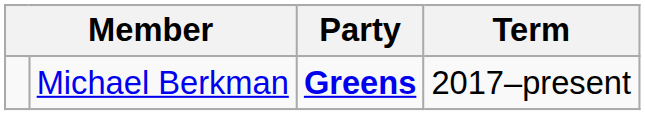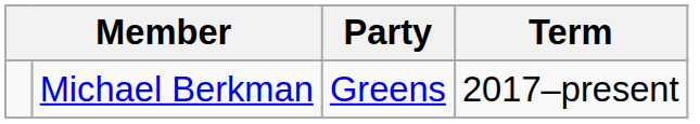Michael Berkman | Party: bold -> normal
